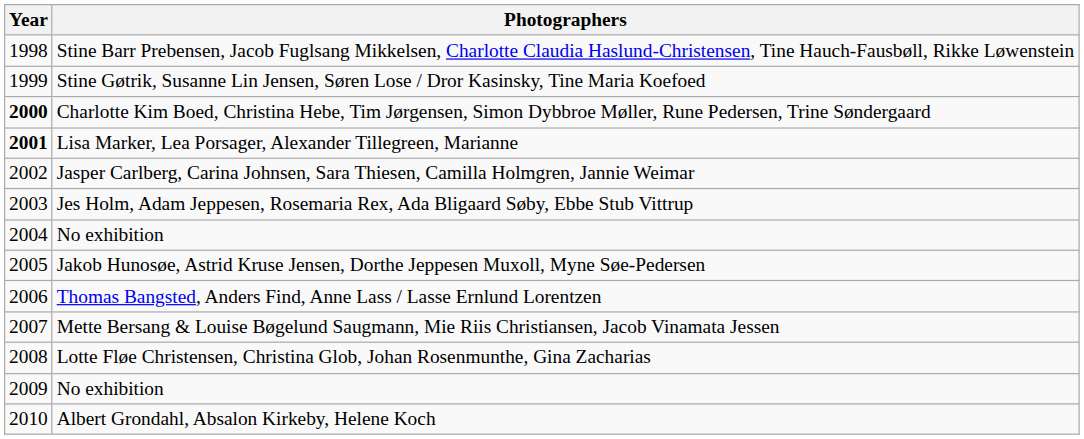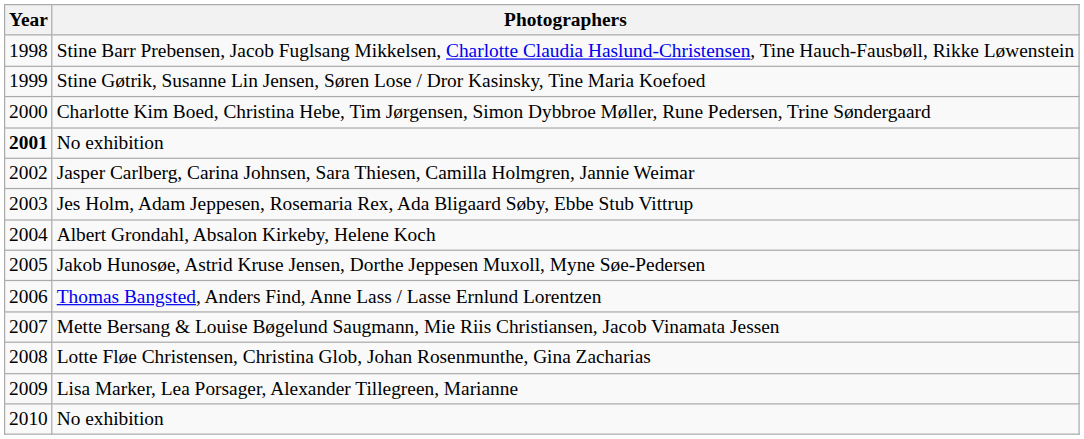row 4 | Year: bold -> normal
row 5 | Photographers: Lisa Marker, Lea Porsager, Alexander Tillegreen, Marianne -> No exhibition
row 8 | Photographers: No exhibition -> Albert Grondahl, Absalon Kirkeby, Helene Koch
row 13 | Photographers: No exhibition -> Lisa Marker, Lea Porsager, Alexander Tillegreen, Marianne
row 14 | Photographers: Albert Grondahl, Absalon Kirkeby, Helene Koch -> No exhibition
